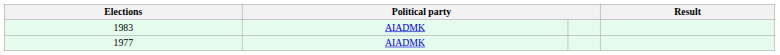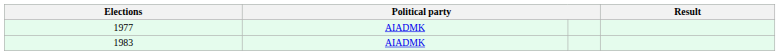rows swapped: 1977 <-> 1983
